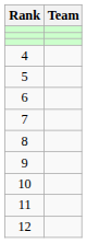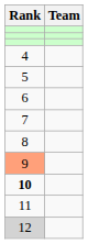row 10 | Rank: no background -> lightsalmon background
row 11 | Rank: normal -> bold
row 13 | Rank: no background -> lightgrey background
